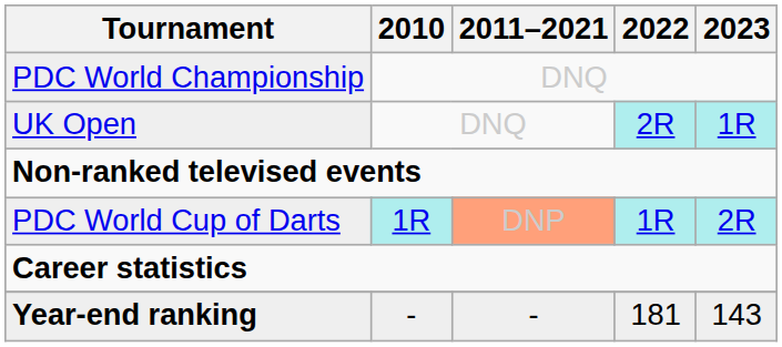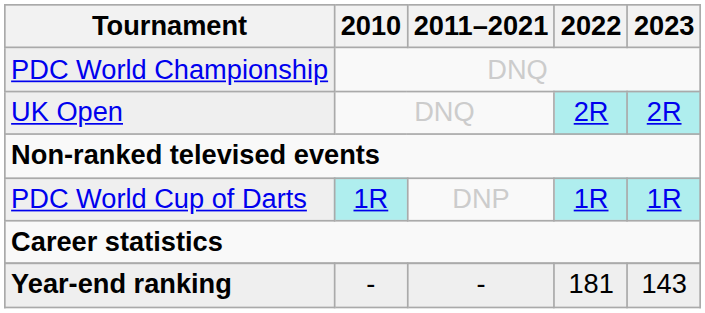UK Open | 2023: 1R -> 2R
PDC World Cup of Darts | 2011–2021: lightsalmon background -> no background
PDC World Cup of Darts | 2023: 2R -> 1R
